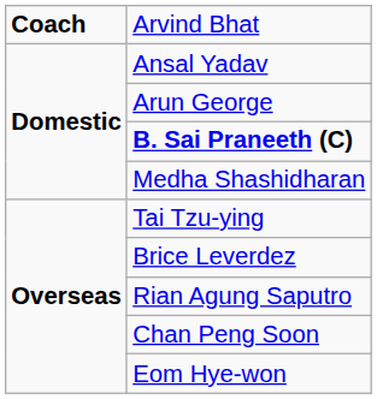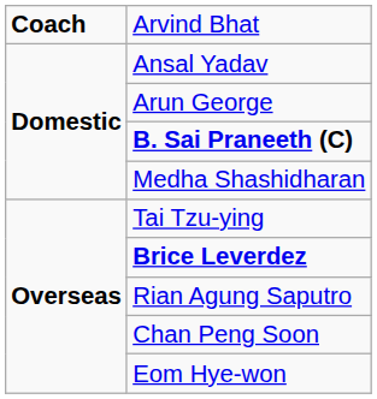Brice Leverdez | column 2: normal -> bold
